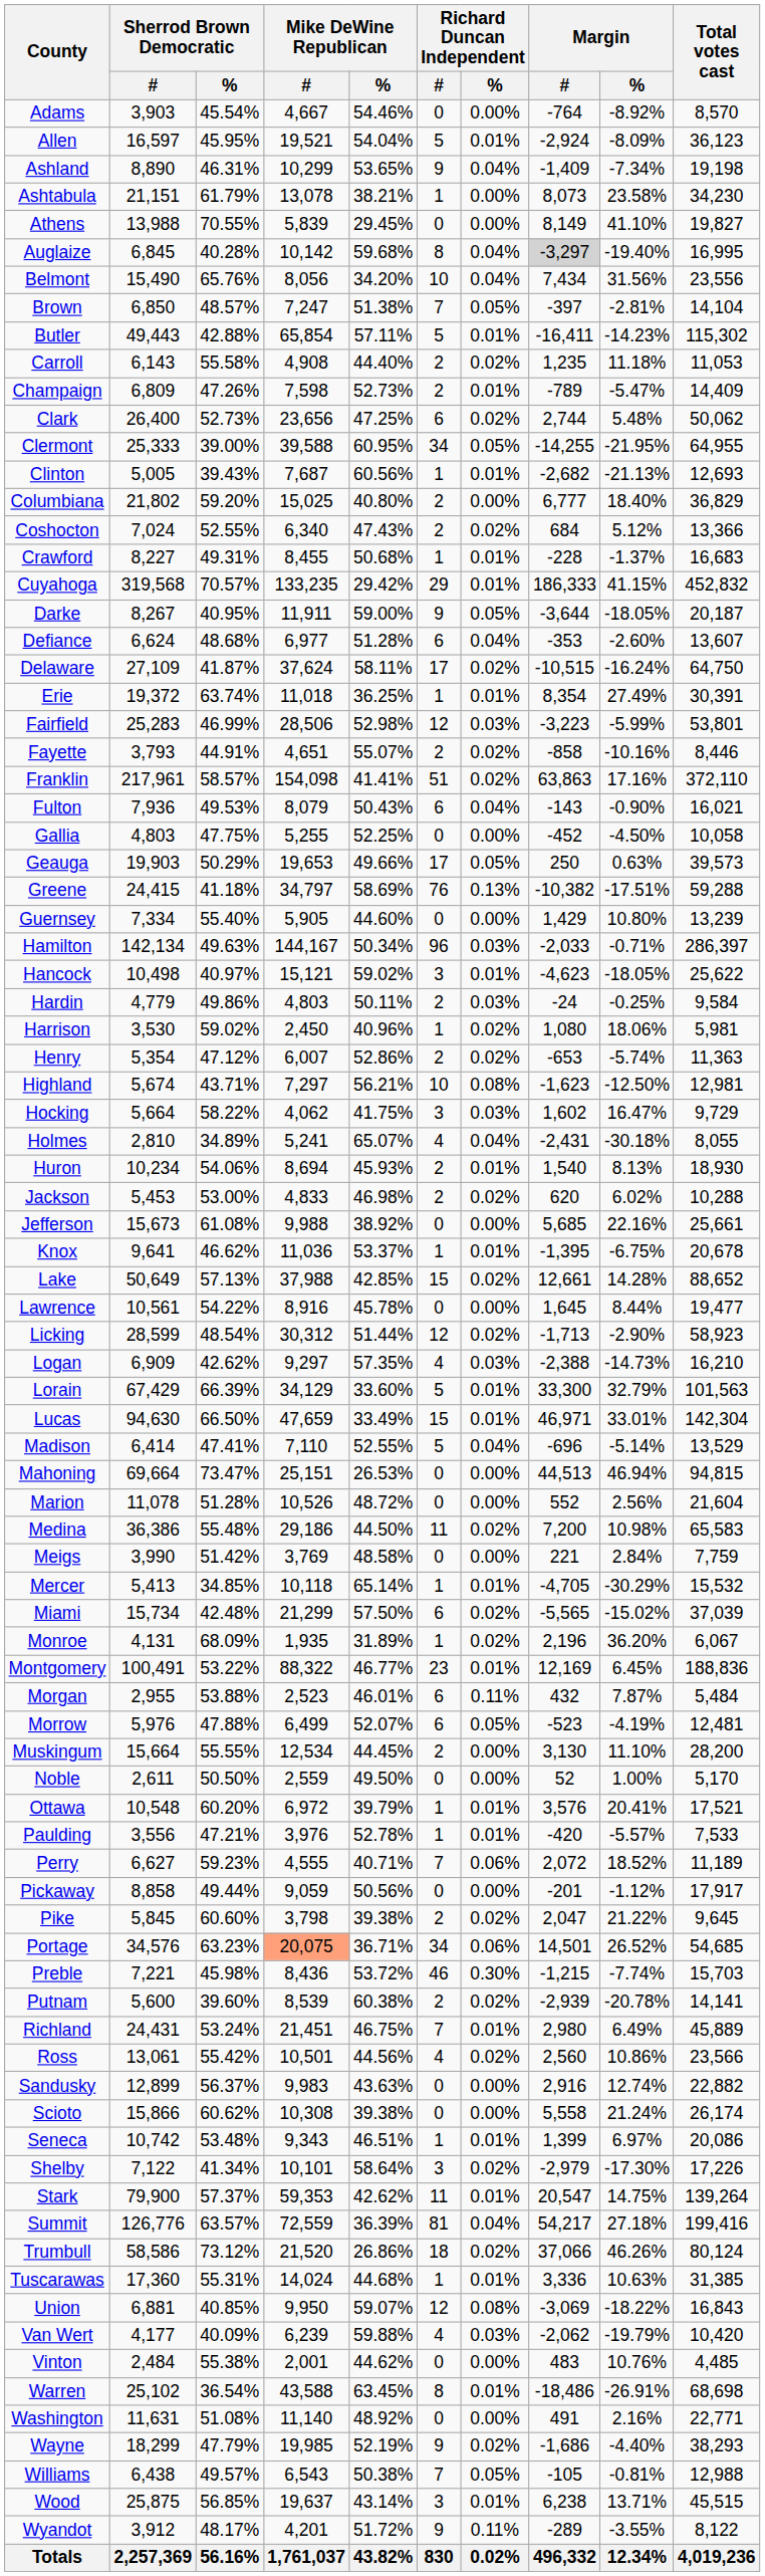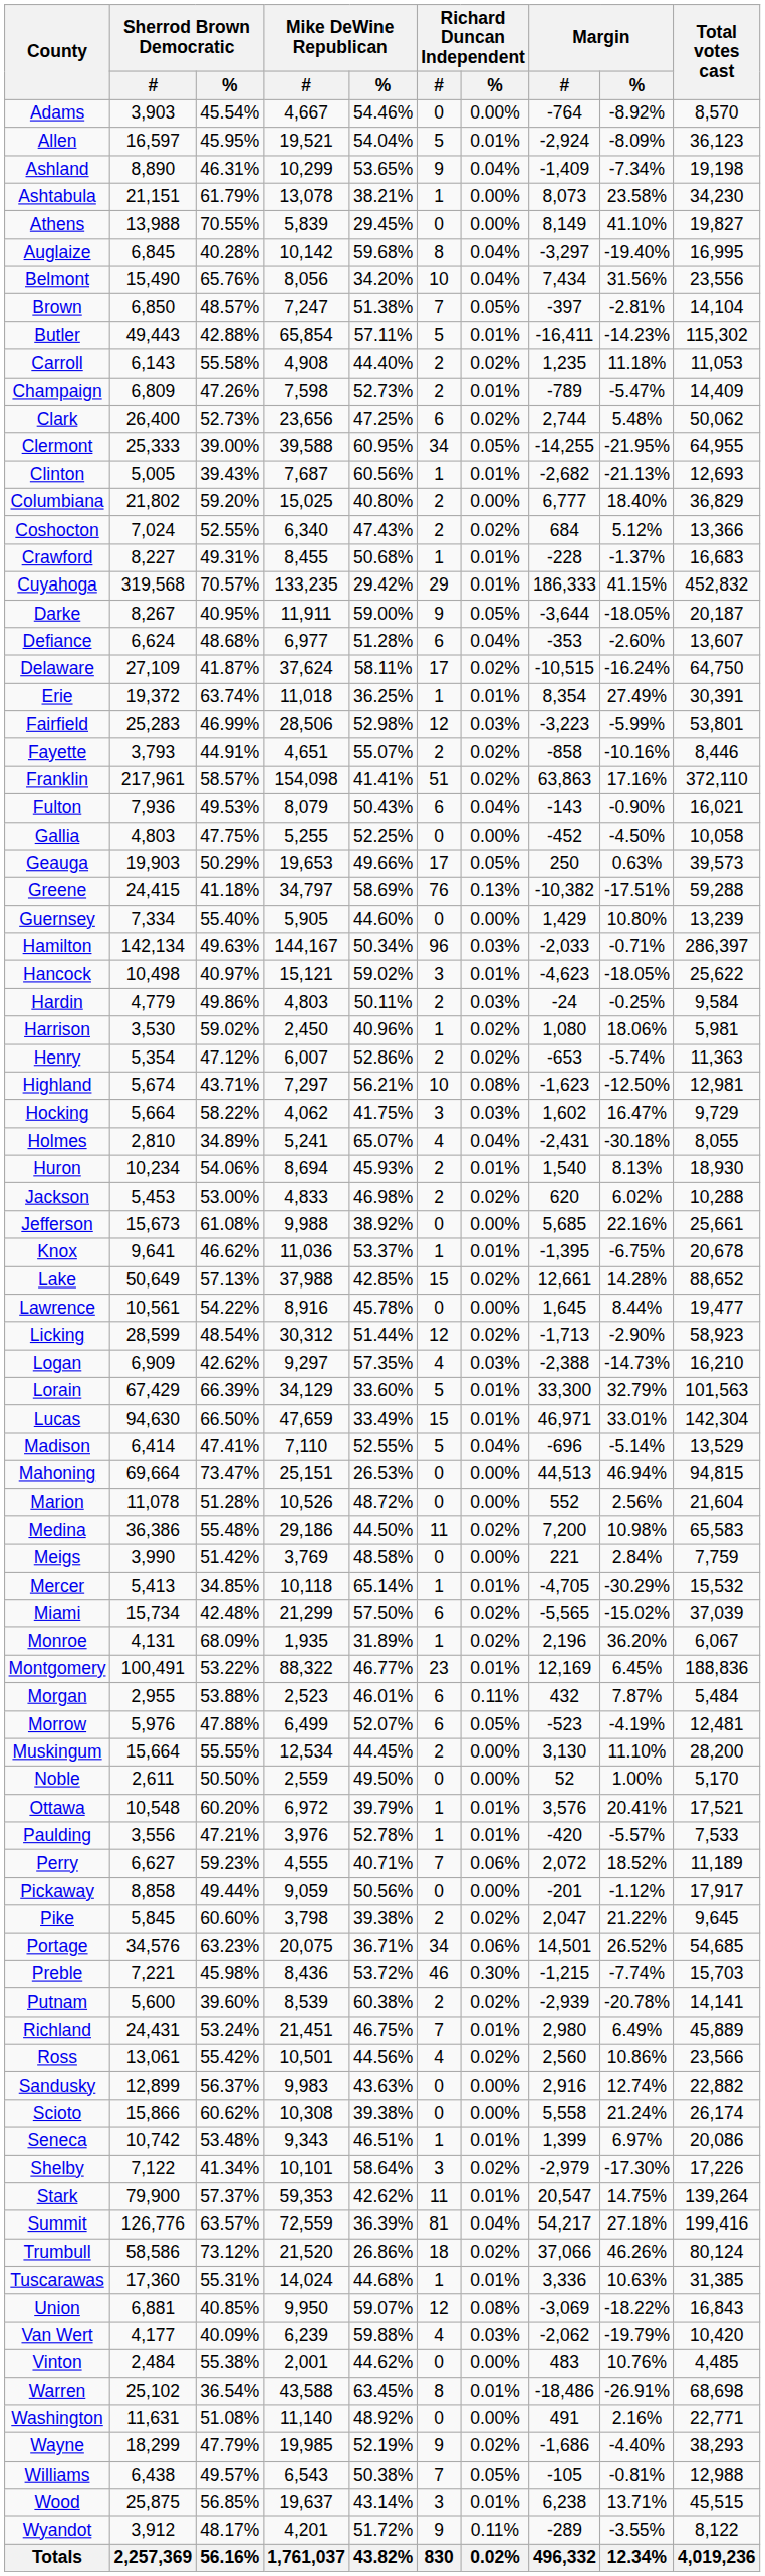Auglaize | Margin / #: lightgrey background -> no background
Portage | Mike DeWine Republican / #: lightsalmon background -> no background
